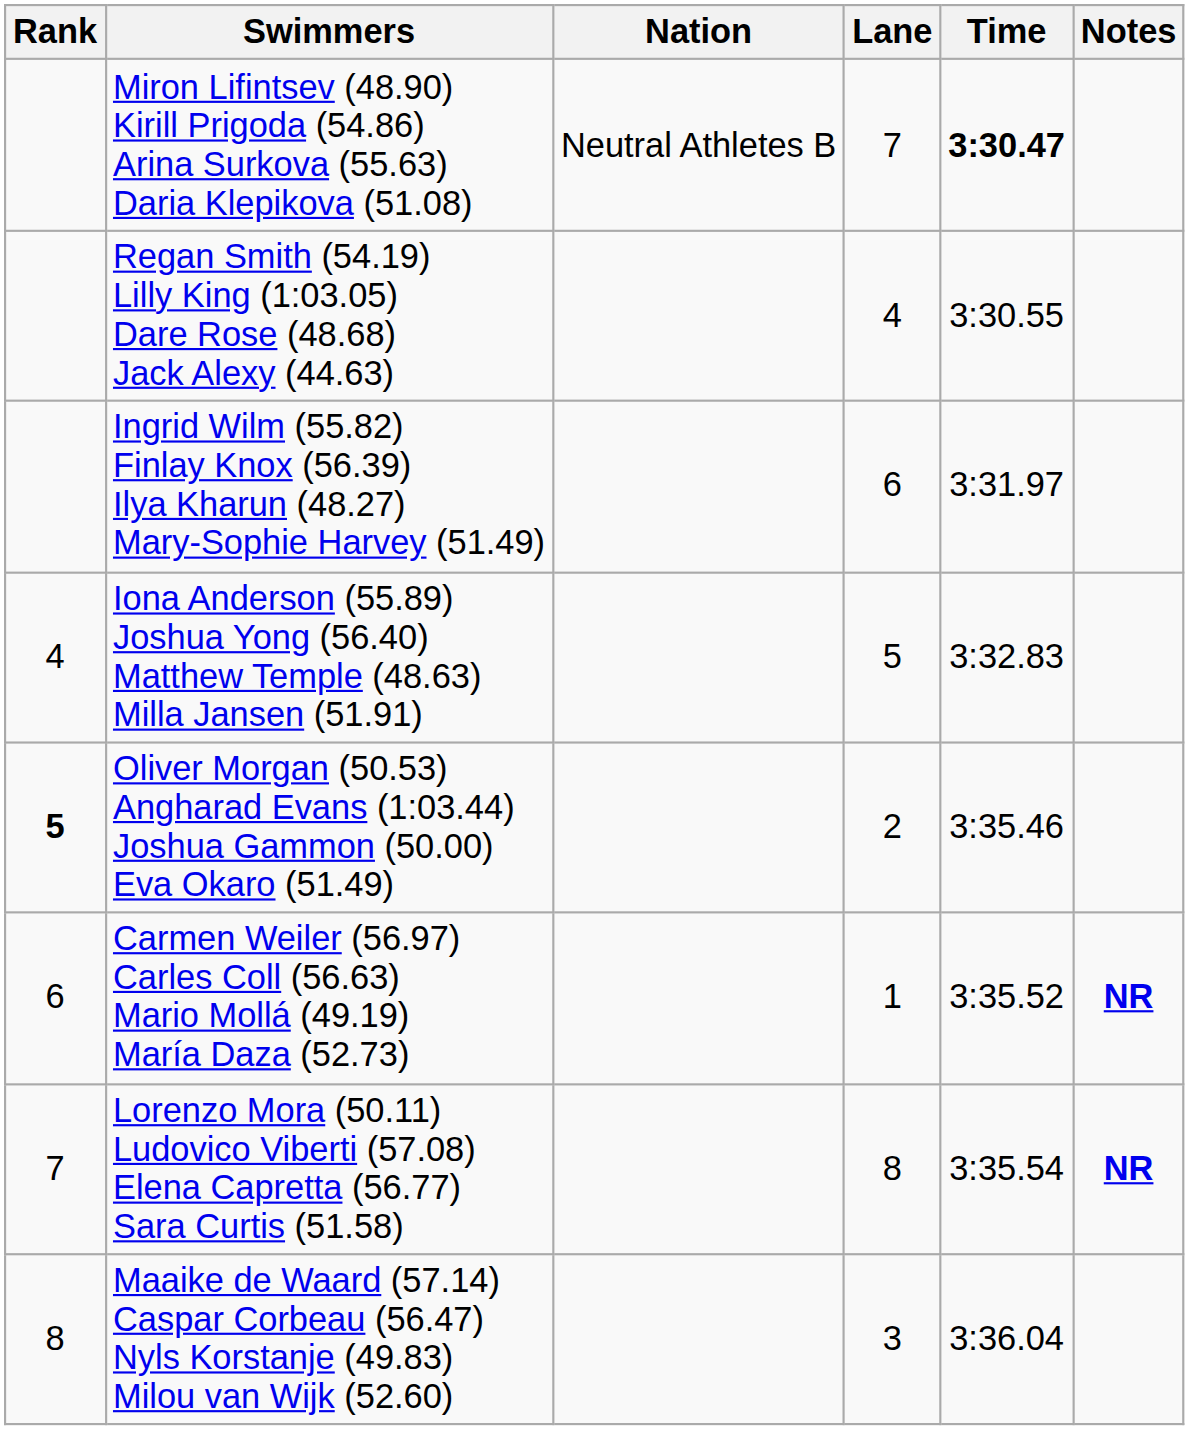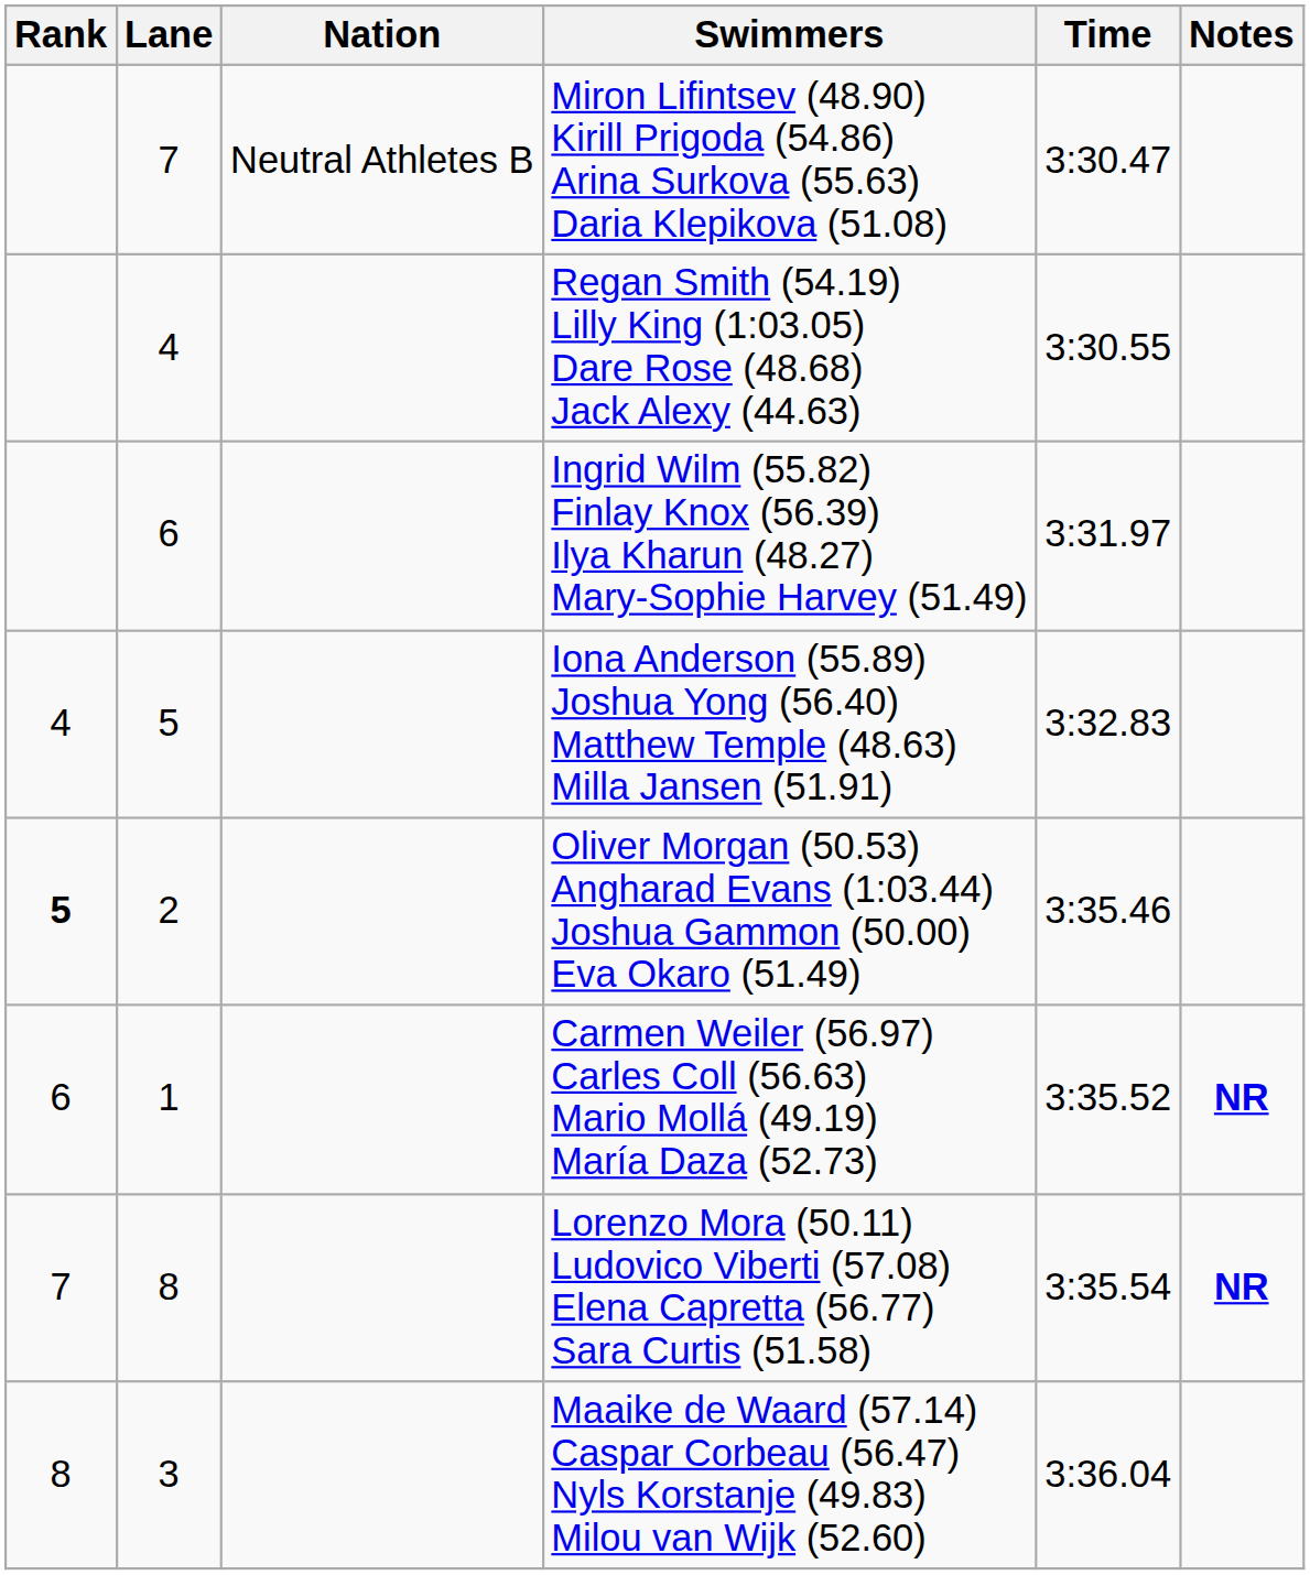columns swapped: Lane <-> Swimmers
row 2 | Time: bold -> normal
